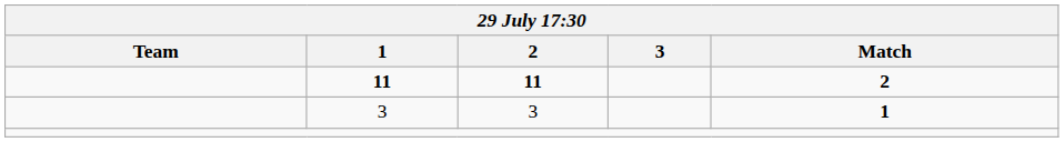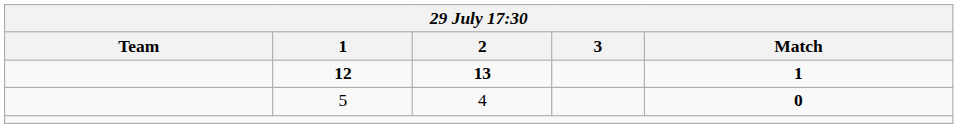row 3 | 1: 11 -> 12
row 3 | 2: 11 -> 13
row 3 | Match: 2 -> 1
row 4 | 1: 3 -> 5
row 4 | 2: 3 -> 4
row 4 | Match: 1 -> 0
